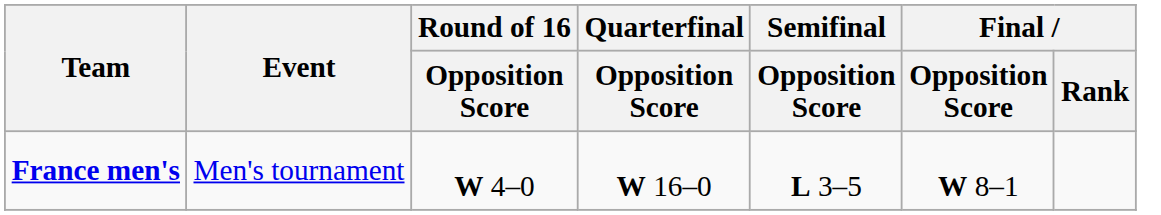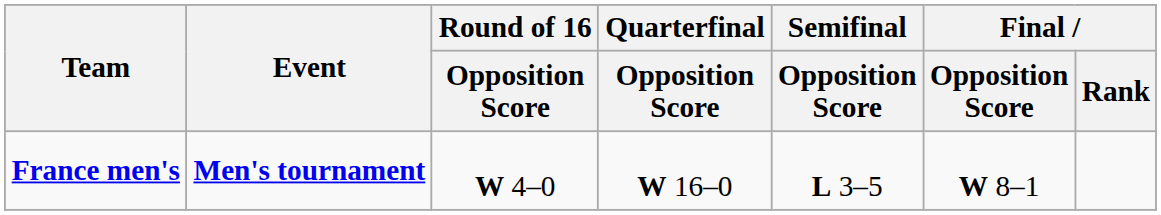France men's | Event: normal -> bold
